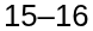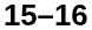row 1 | column 1: normal -> bold
